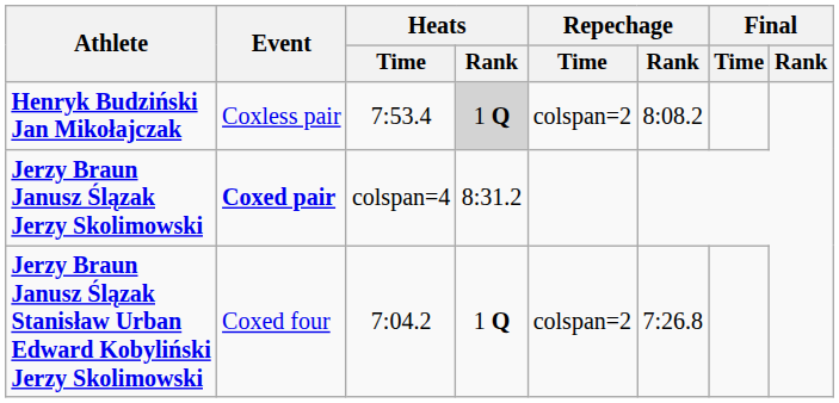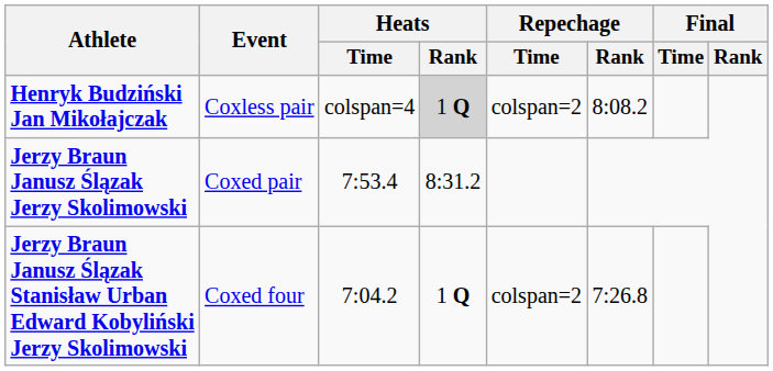Henryk Budziński Jan Mikołajczak | Heats / Time: 7:53.4 -> colspan=4
Jerzy Braun Janusz Ślązak Jerzy Skolimowski | Event: bold -> normal
Jerzy Braun Janusz Ślązak Jerzy Skolimowski | Heats / Time: colspan=4 -> 7:53.4
